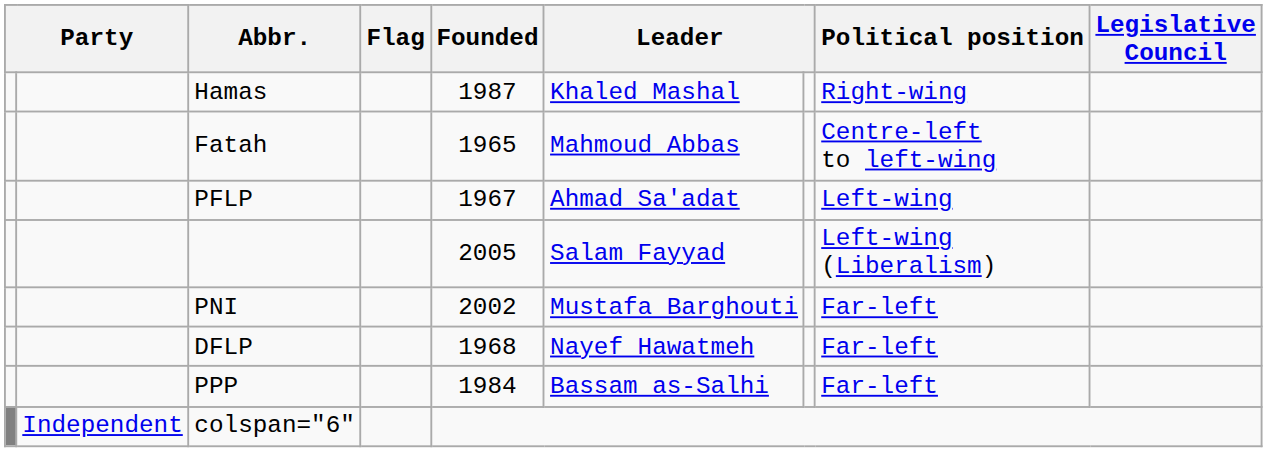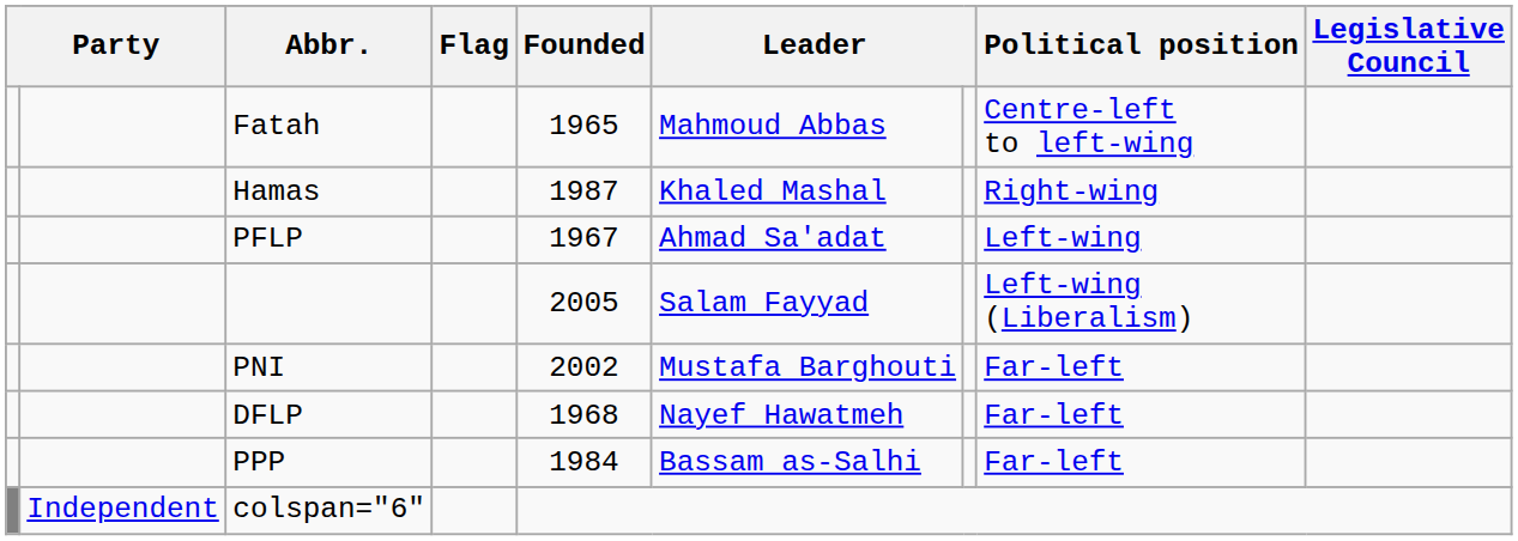rows swapped: Hamas <-> Fatah
